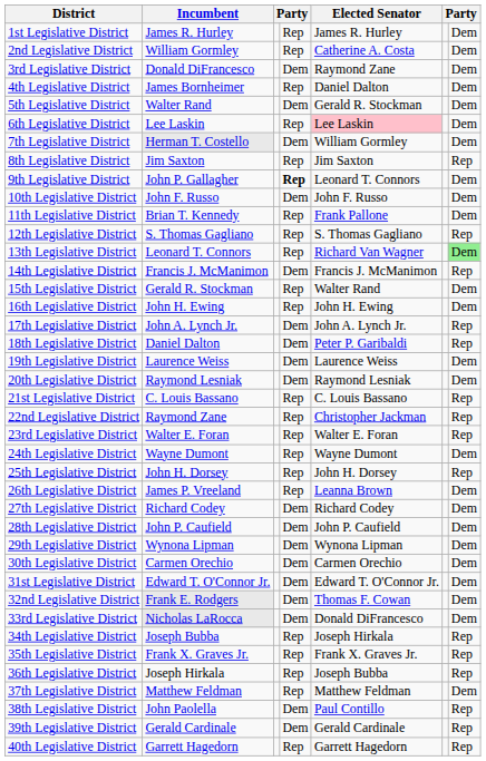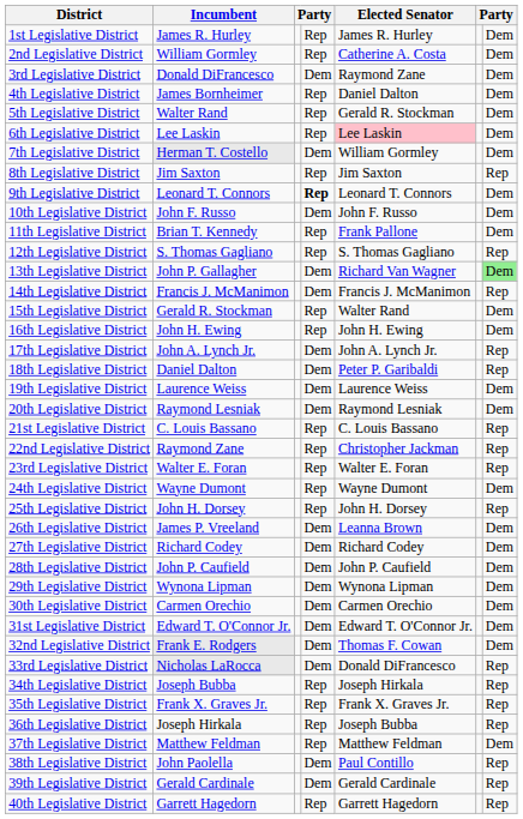5th Legislative District | column 4: Dem -> Rep
9th Legislative District | Incumbent: John P. Gallagher -> Leonard T. Connors
13th Legislative District | Incumbent: Leonard T. Connors -> John P. Gallagher
13th Legislative District | column 4: Rep -> Dem
26th Legislative District | column 4: Rep -> Dem
33rd Legislative District | column 7: Dem -> Rep
